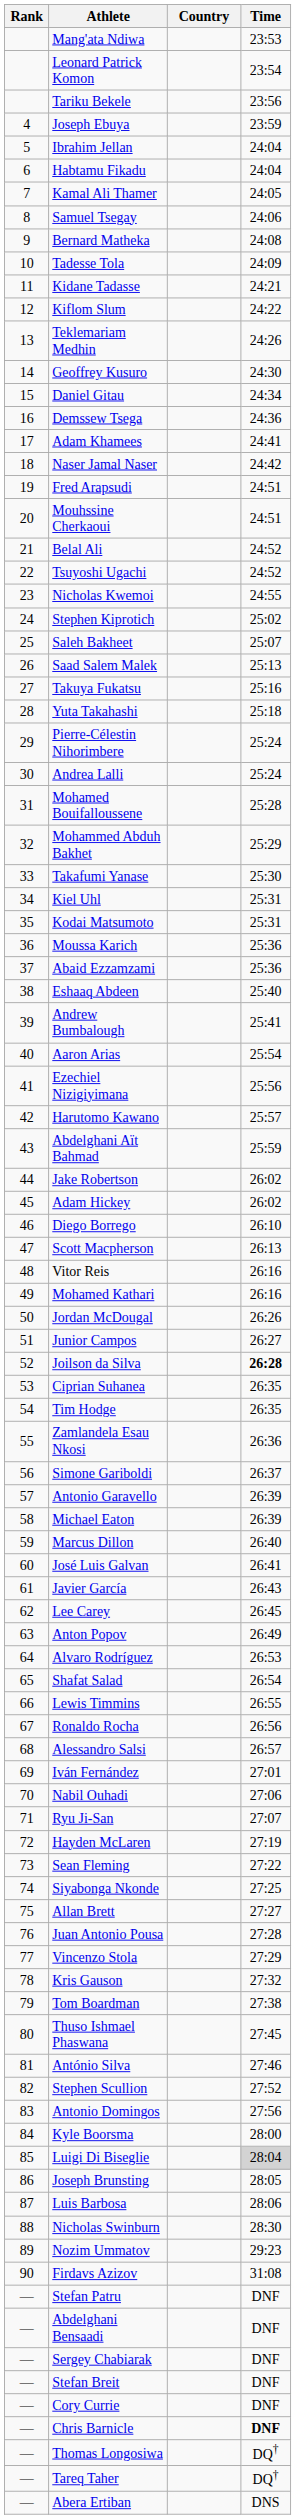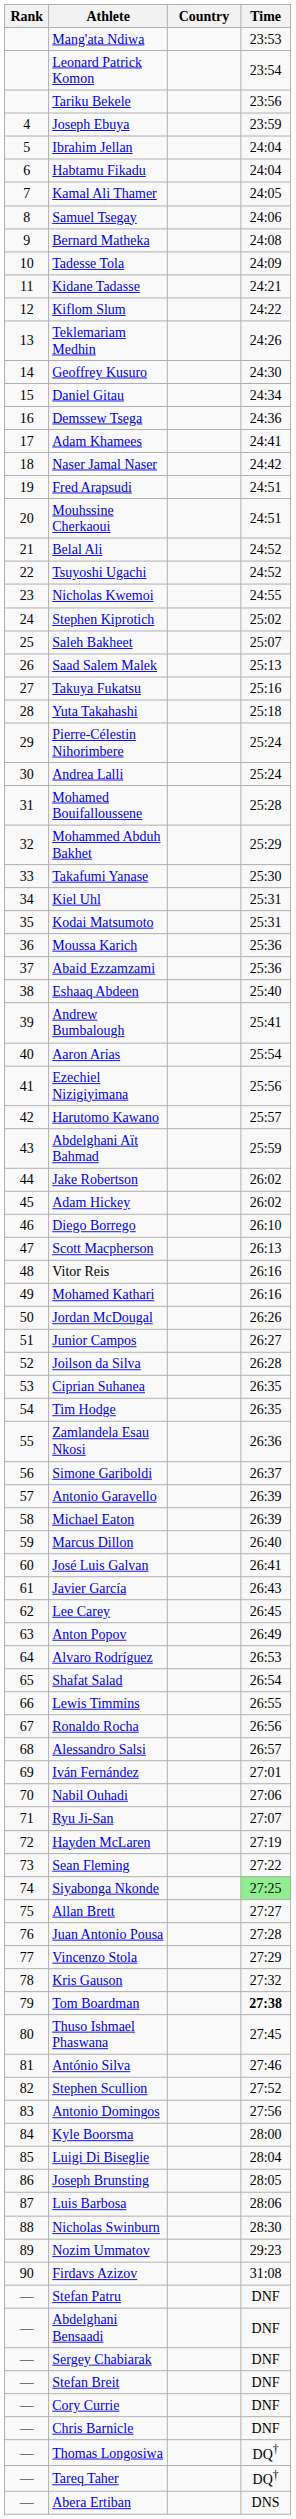Joilson da Silva | Time: bold -> normal
Siyabonga Nkonde | Time: no background -> lightgreen background
Tom Boardman | Time: normal -> bold
Luigi Di Biseglie | Time: lightgrey background -> no background
Chris Barnicle | Time: bold -> normal
